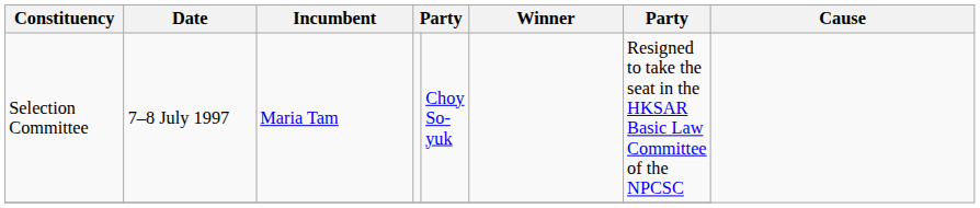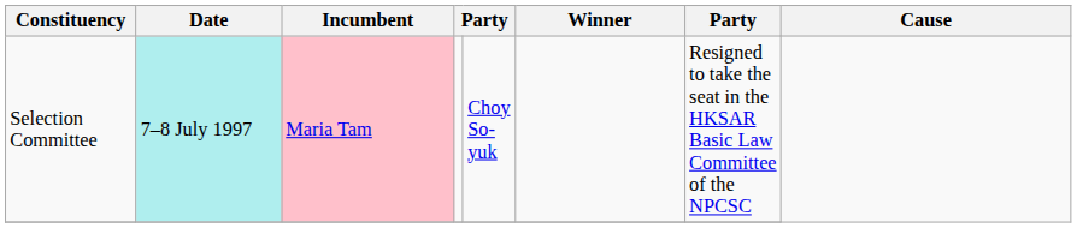Selection Committee | Date: no background -> paleturquoise background
Selection Committee | Incumbent: no background -> pink background
